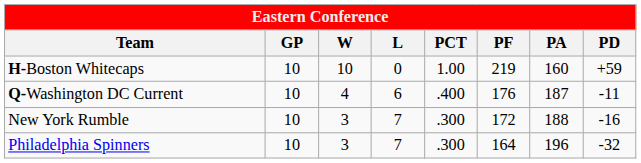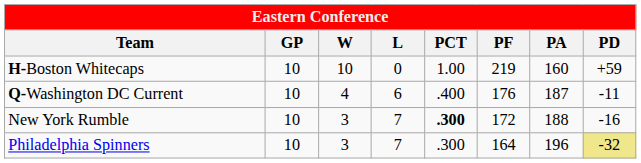New York Rumble | PCT: normal -> bold
Philadelphia Spinners | PD: no background -> khaki background
